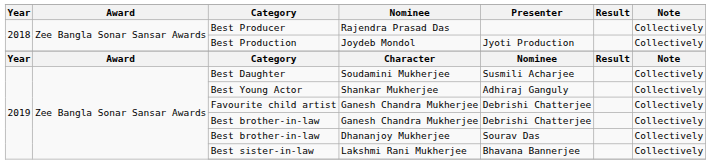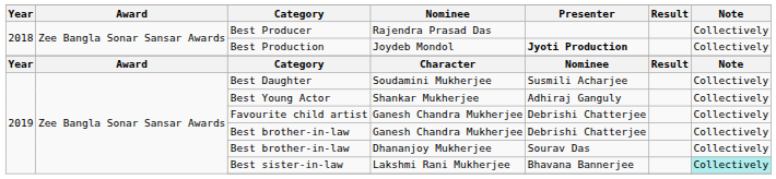Best Production | Presenter: normal -> bold
Best sister-in-law | Note: no background -> paleturquoise background
